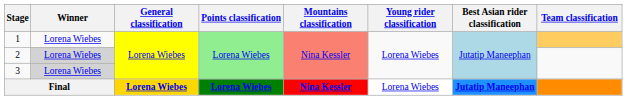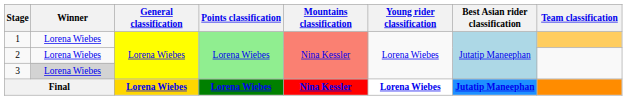2 | Winner: lightgrey background -> no background
Final | Young rider classification: normal -> bold
